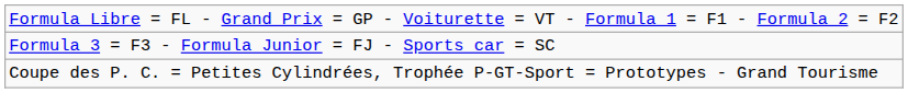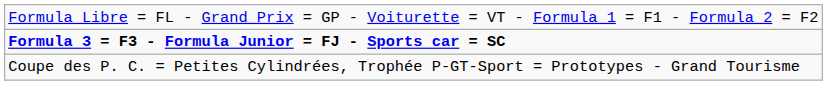row 2 | column 1: normal -> bold
